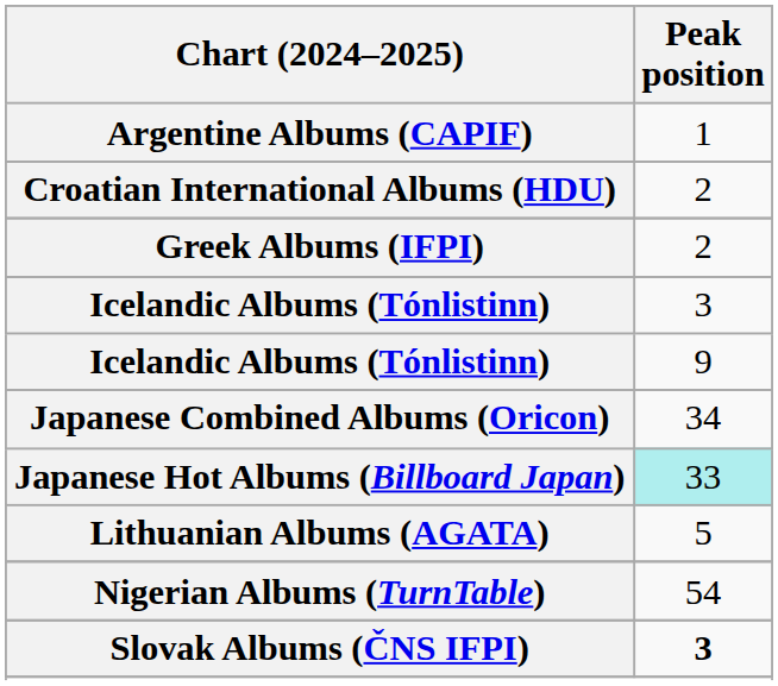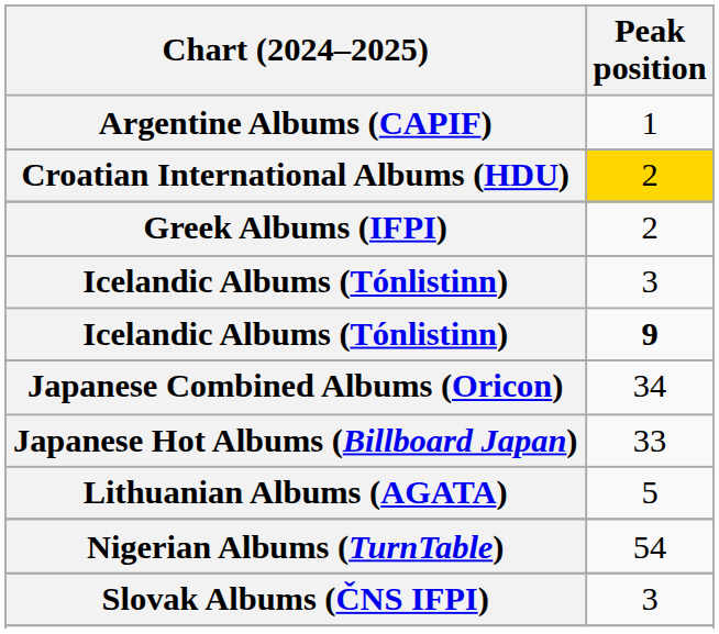row 3 | Peak position: no background -> gold background
row 6 | Peak position: normal -> bold
row 8 | Peak position: paleturquoise background -> no background
row 11 | Peak position: bold -> normal
